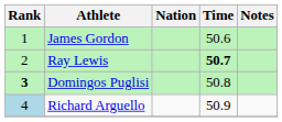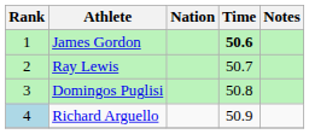James Gordon | Time: normal -> bold
Ray Lewis | Time: bold -> normal
Domingos Puglisi | Rank: bold -> normal
